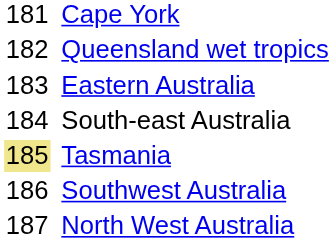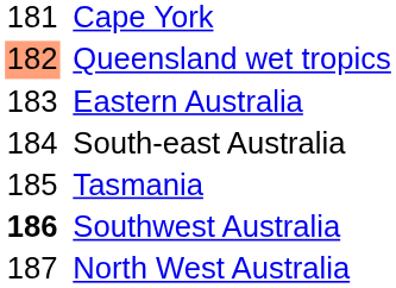Queensland wet tropics | column 1: no background -> lightsalmon background
Tasmania | column 1: khaki background -> no background
Southwest Australia | column 1: normal -> bold
